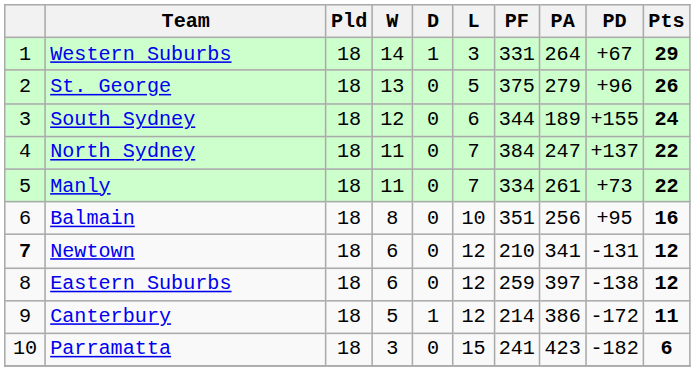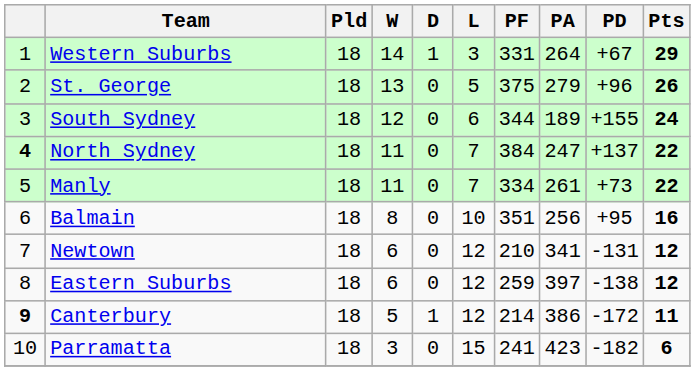North Sydney | column 1: normal -> bold
Newtown | column 1: bold -> normal
Canterbury | column 1: normal -> bold
